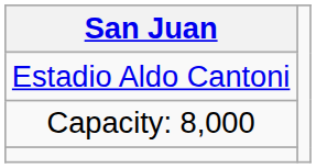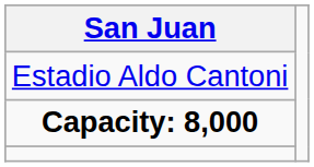Capacity: 8,000 | San Juan: normal -> bold
